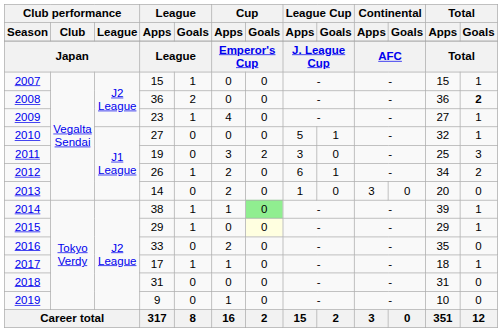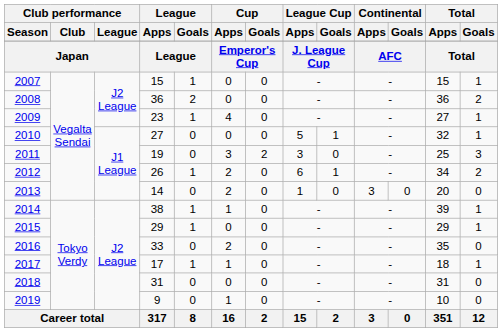2008 | Total / Goals: bold -> normal
2014 | Cup / Goals: lightgreen background -> no background
2015 | Cup / Goals: lightyellow background -> no background
